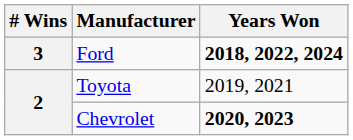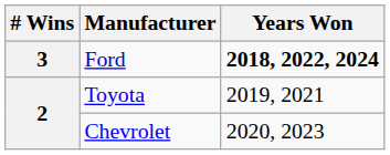Chevrolet | Years Won: bold -> normal
